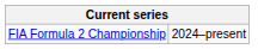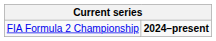FIA Formula 2 Championship | column 2: normal -> bold
